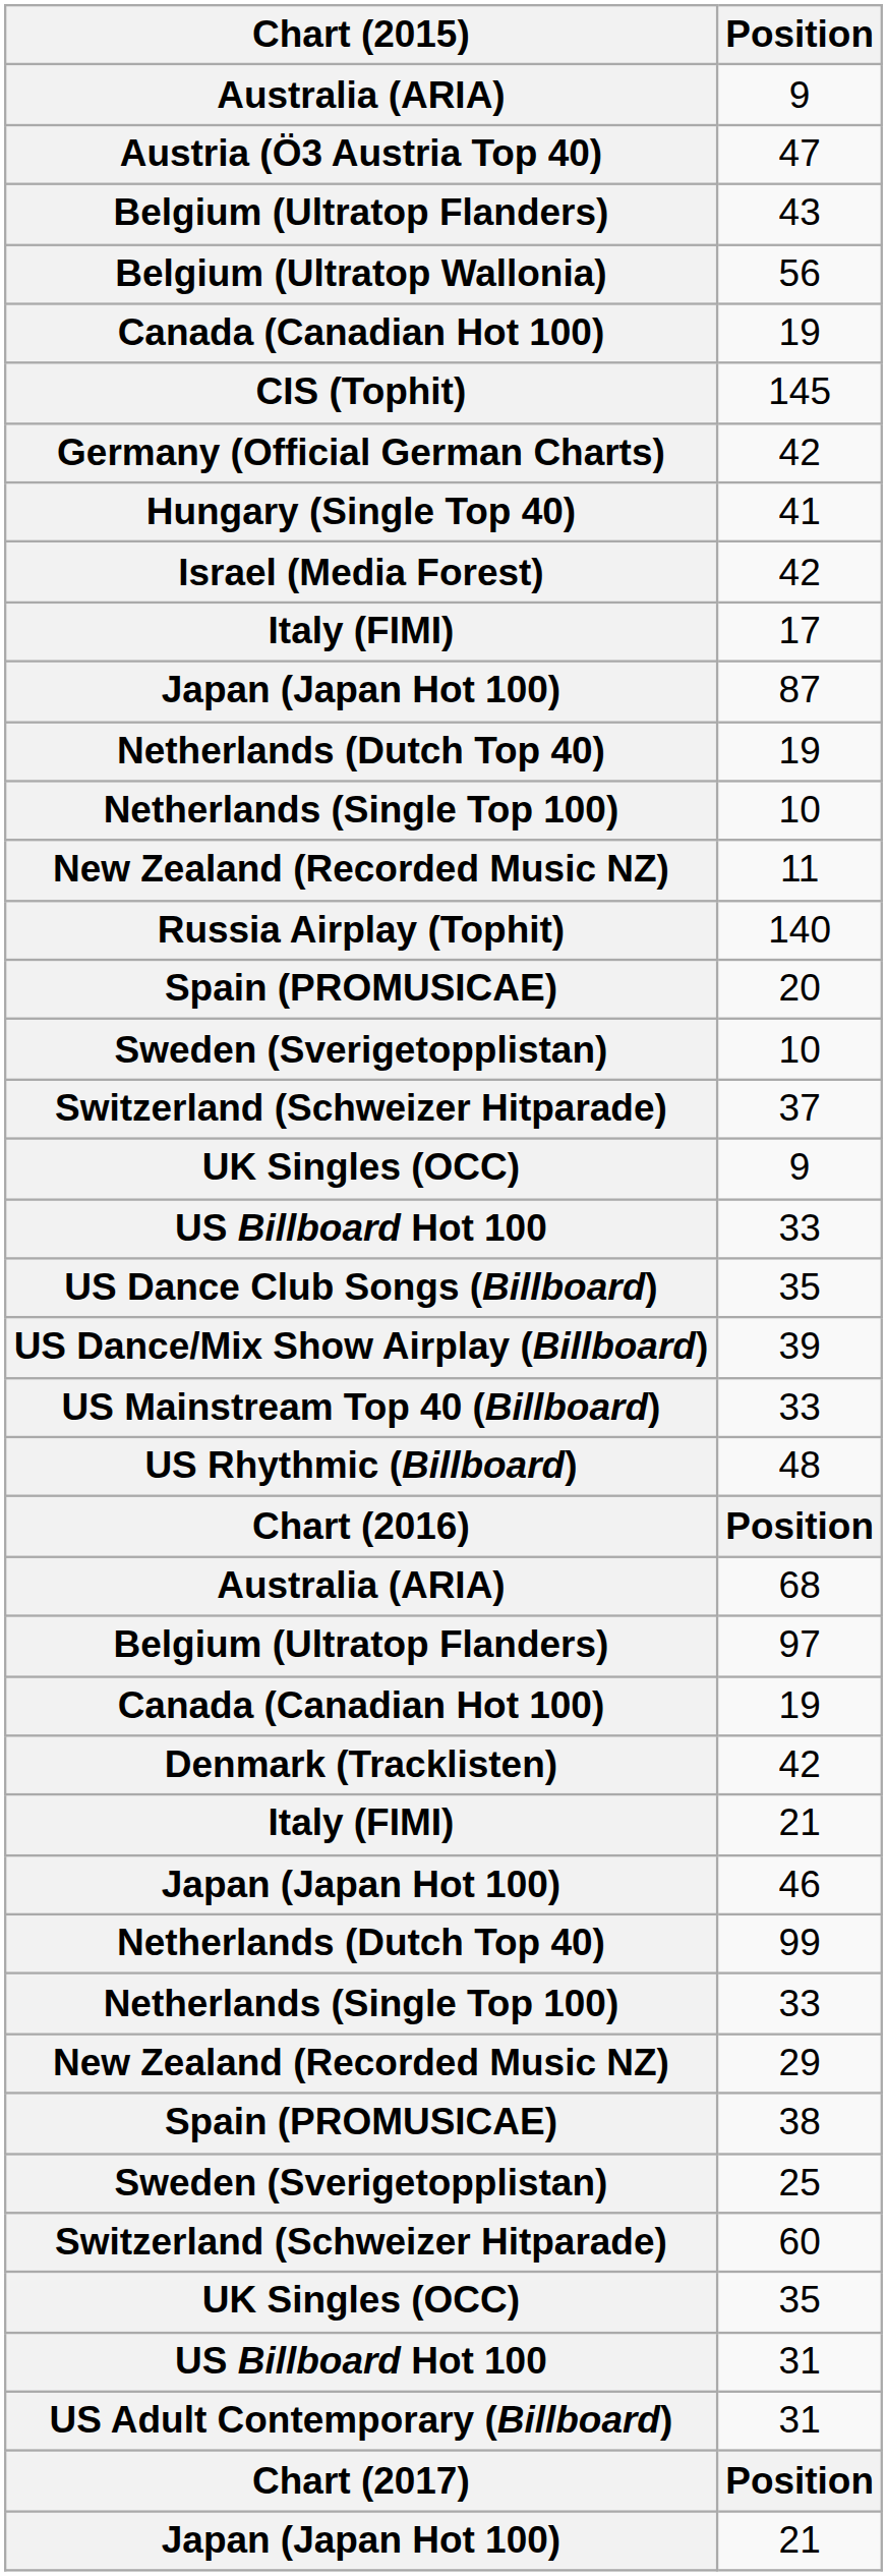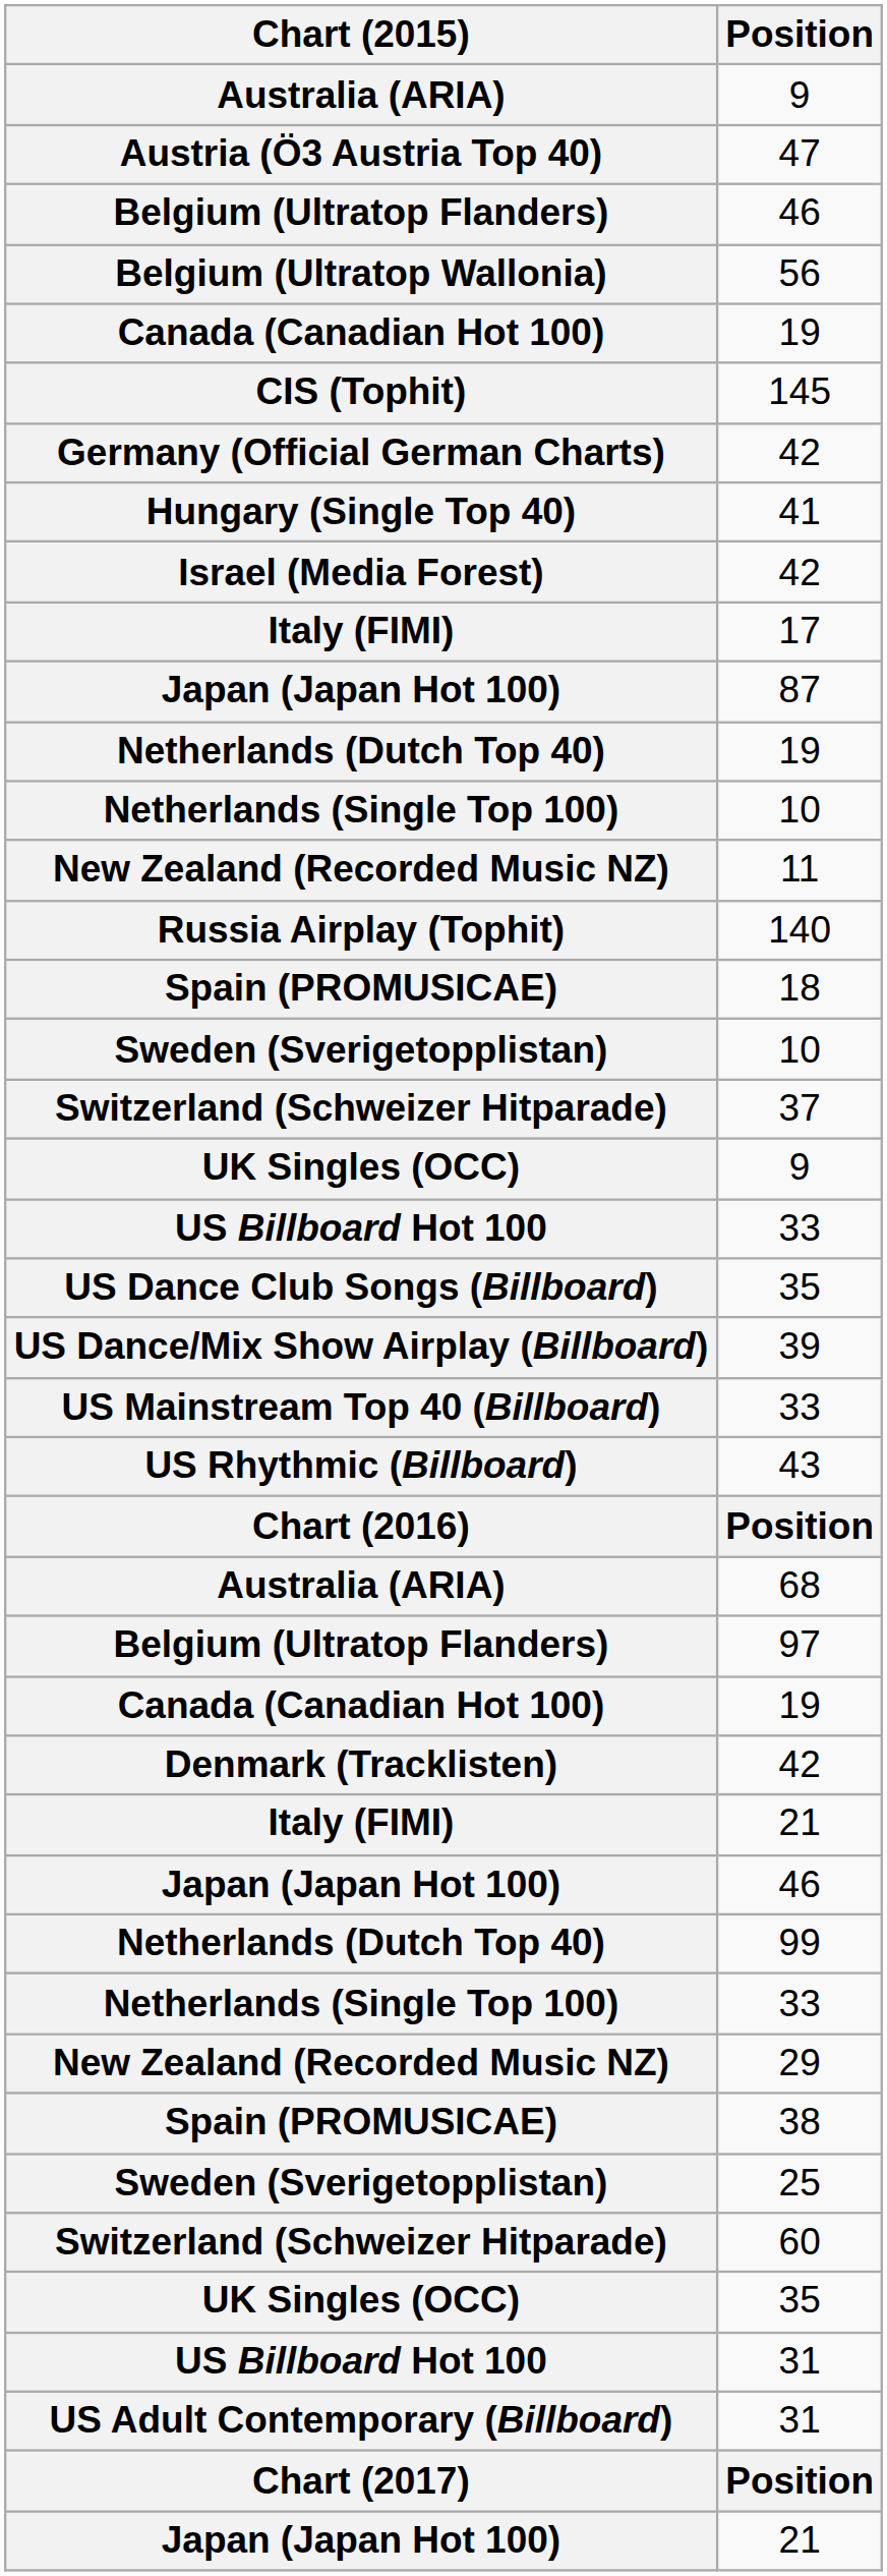row 4 | Position: 43 -> 46
row 17 | Position: 20 -> 18
row 25 | Position: 48 -> 43
